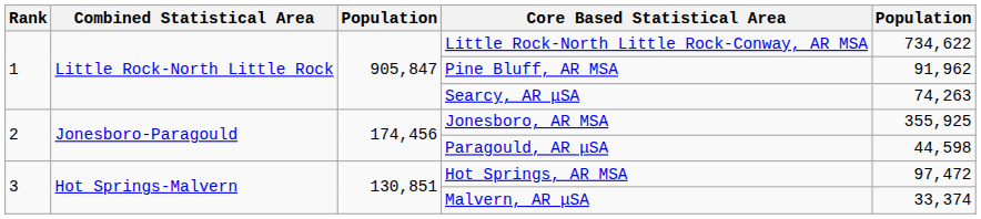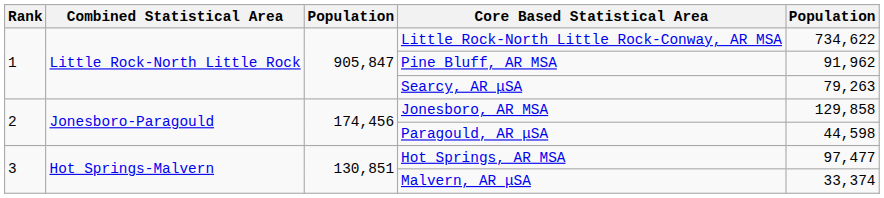Searcy, AR μSA | column 5: 74,263 -> 79,263
Jonesboro, AR MSA | column 5: 355,925 -> 129,858
Hot Springs, AR MSA | column 5: 97,472 -> 97,477
